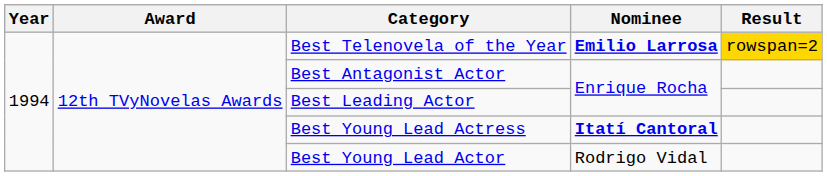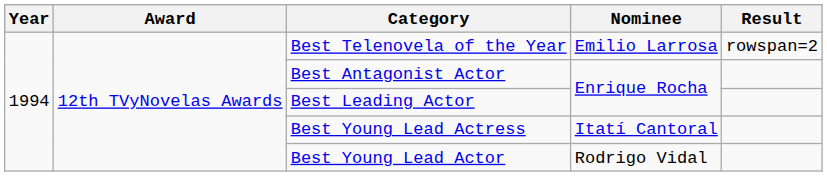Best Telenovela of the Year | Nominee: bold -> normal
Best Telenovela of the Year | Result: gold background -> no background
Best Young Lead Actress | Nominee: bold -> normal
